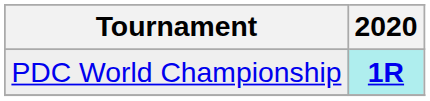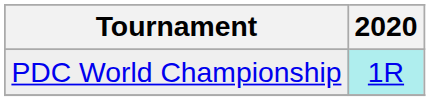PDC World Championship | 2020: bold -> normal
